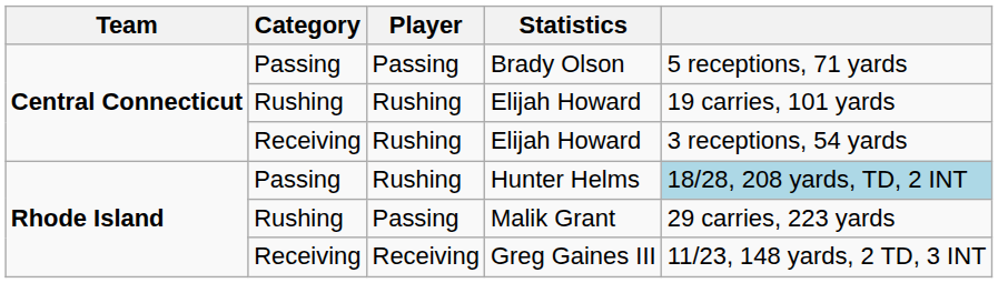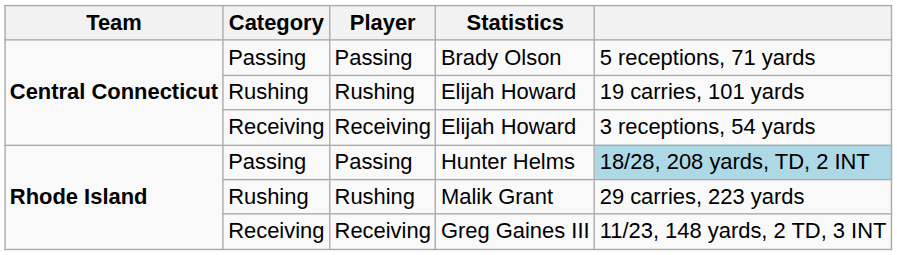Receiving / Elijah Howard | Player: Rushing -> Receiving
Hunter Helms | Player: Rushing -> Passing
Malik Grant | Player: Passing -> Rushing
